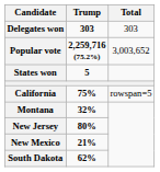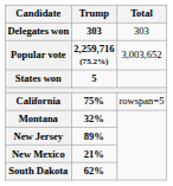New Jersey | Trump: 80% -> 89%
